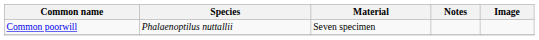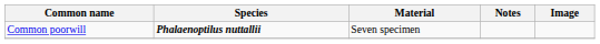Common poorwill | Species: normal -> bold
